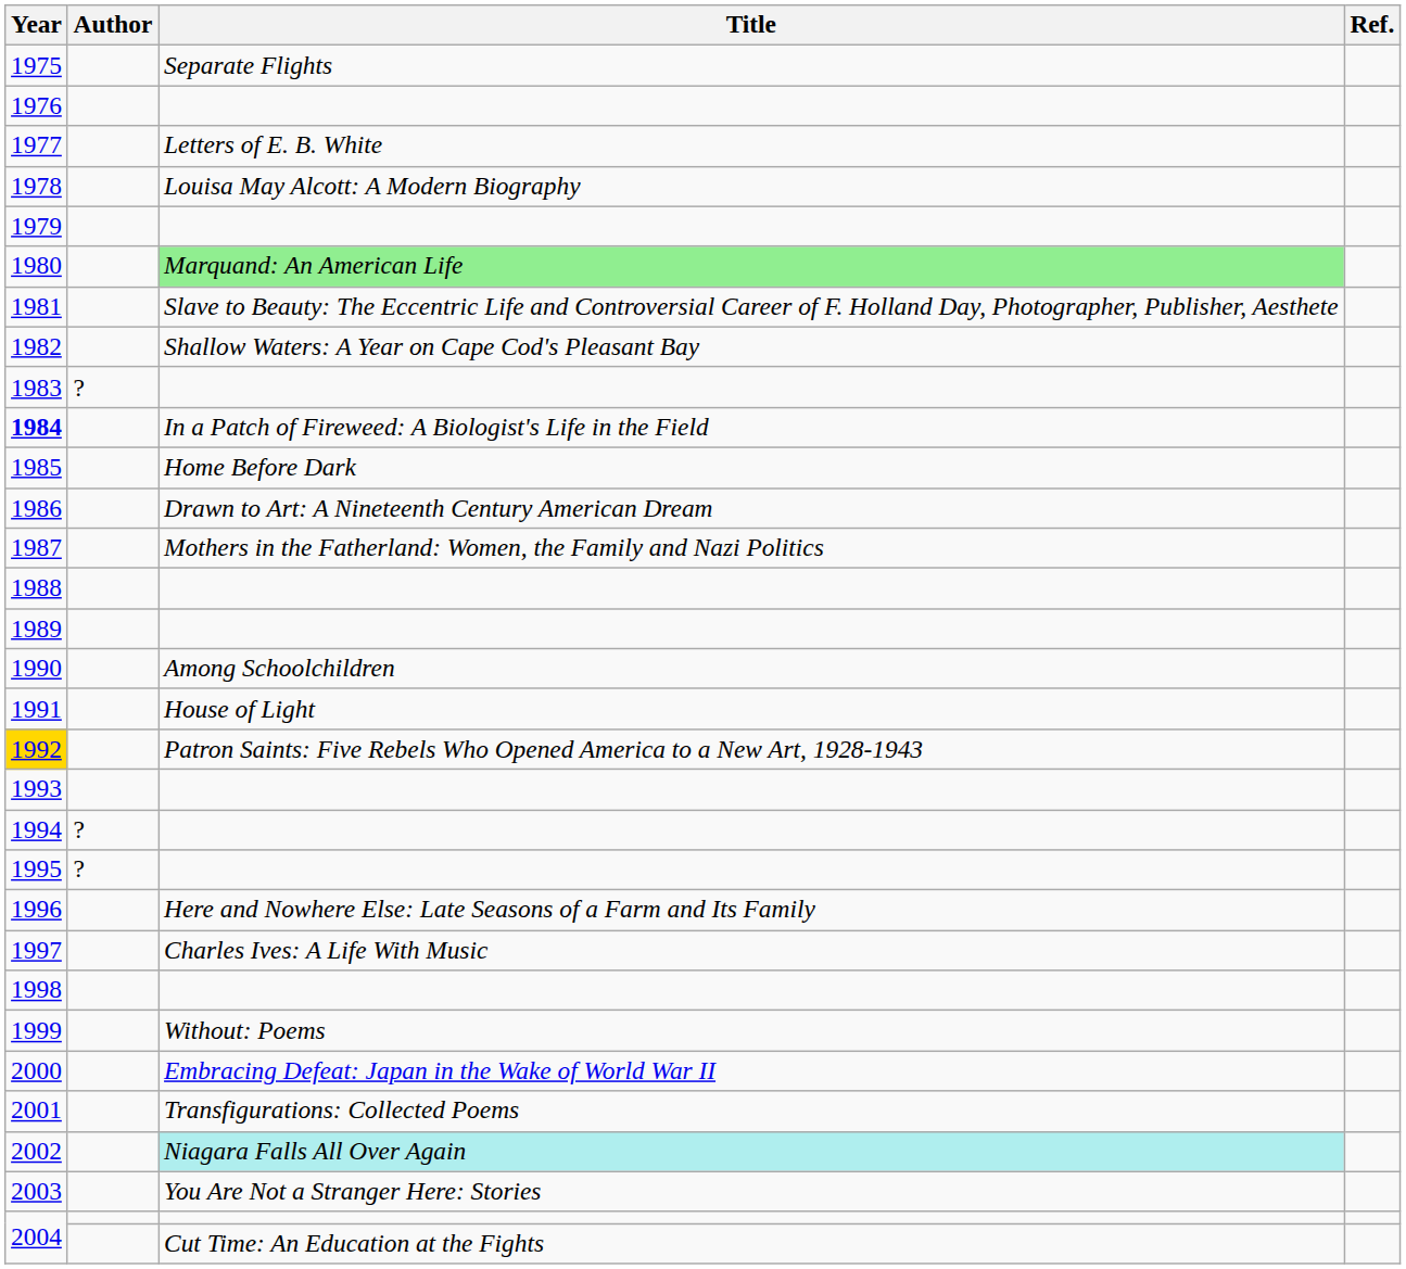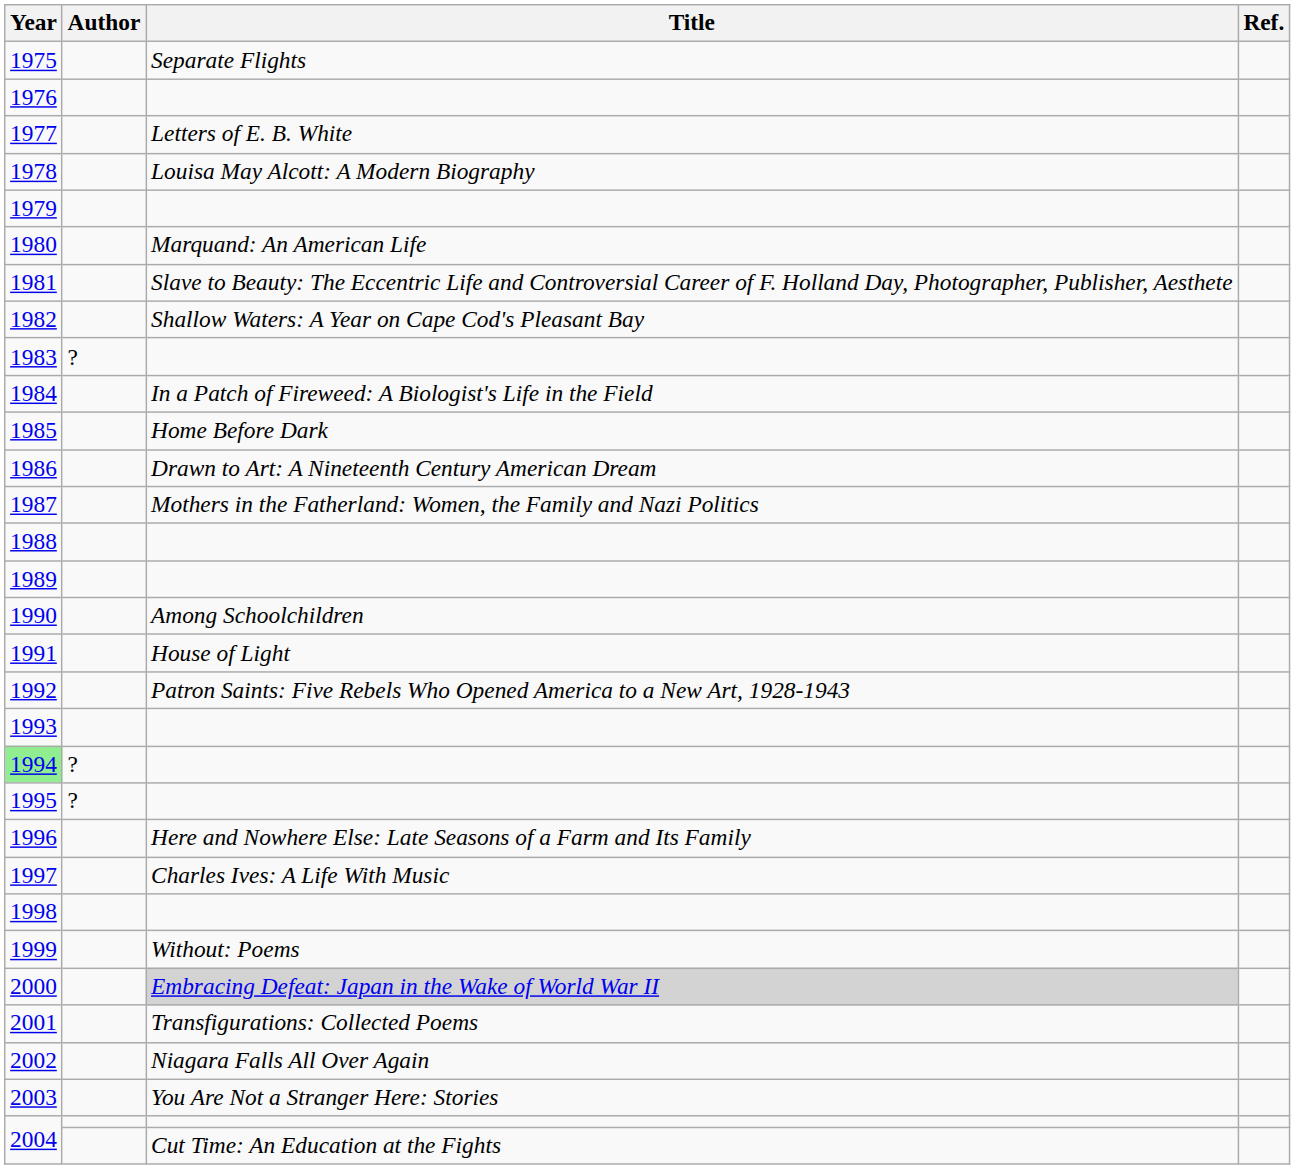1980 | Title: lightgreen background -> no background
1984 | Year: bold -> normal
1992 | Year: gold background -> no background
1994 | Year: no background -> lightgreen background
2000 | Title: no background -> lightgrey background
2002 | Title: paleturquoise background -> no background
